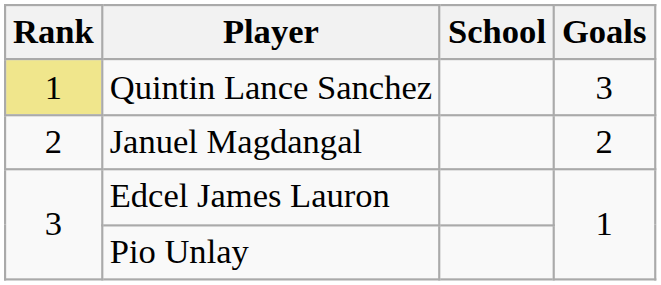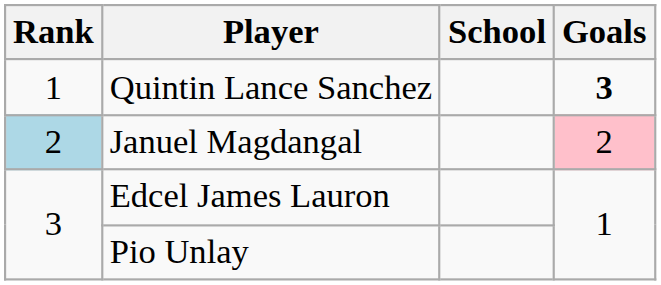Quintin Lance Sanchez | Rank: khaki background -> no background
Quintin Lance Sanchez | Goals: normal -> bold
Januel Magdangal | Rank: no background -> lightblue background
Januel Magdangal | Goals: no background -> pink background
